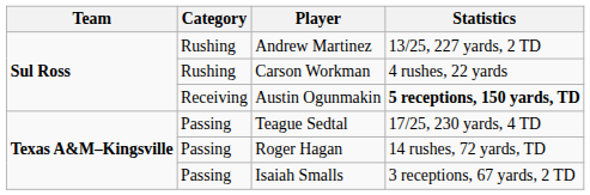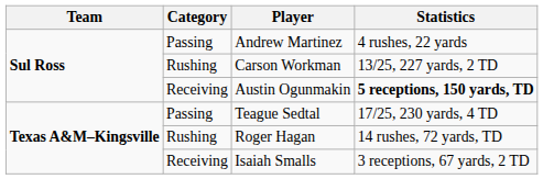Andrew Martinez | Category: Rushing -> Passing
Andrew Martinez | Statistics: 13/25, 227 yards, 2 TD -> 4 rushes, 22 yards
Carson Workman | Statistics: 4 rushes, 22 yards -> 13/25, 227 yards, 2 TD
Roger Hagan | Category: Passing -> Rushing
Isaiah Smalls | Category: Passing -> Receiving
